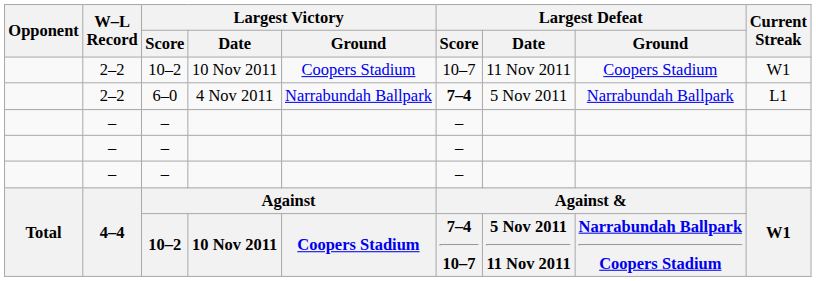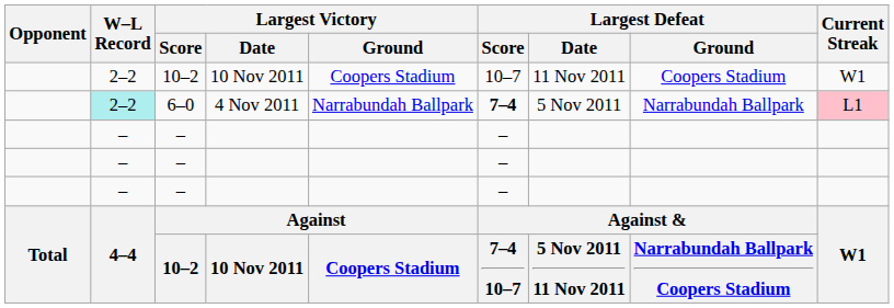6–0 | W–L Record: no background -> paleturquoise background
6–0 | Current Streak: no background -> pink background
